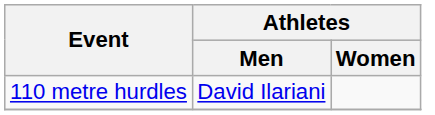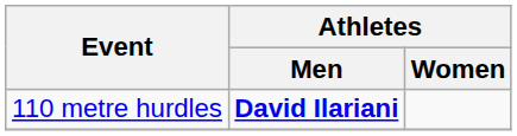110 metre hurdles | Athletes / Men: normal -> bold
